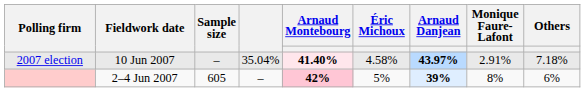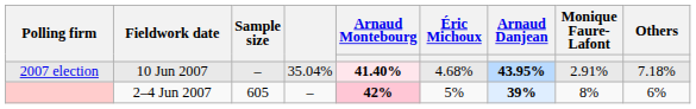2007 election | Éric Michoux: 4.58% -> 4.68%
2007 election | Arnaud Danjean: 43.97% -> 43.95%
